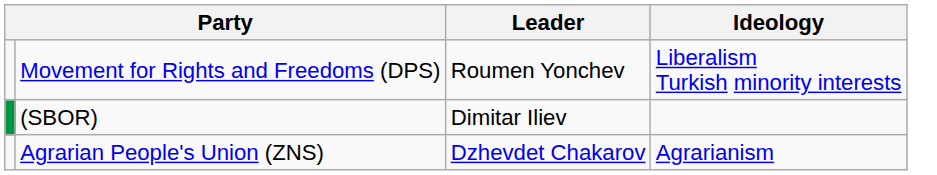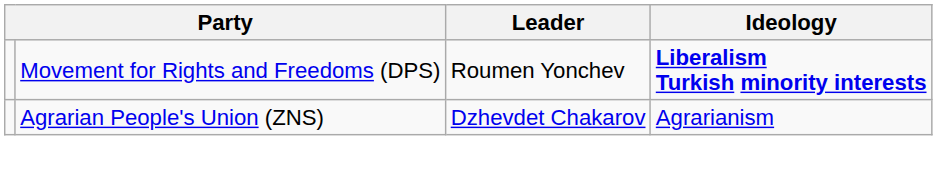Movement for Rights and Freedoms (DPS) | Ideology: normal -> bold
- row: (SBOR) | Dimitar Iliev
